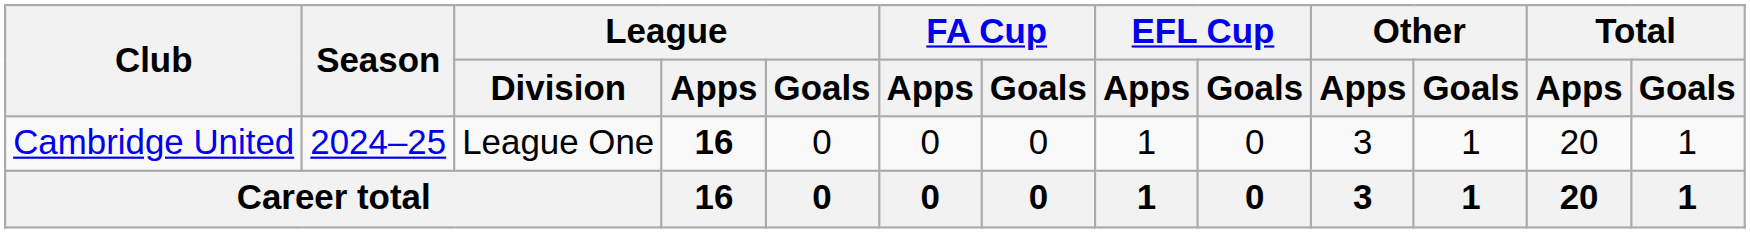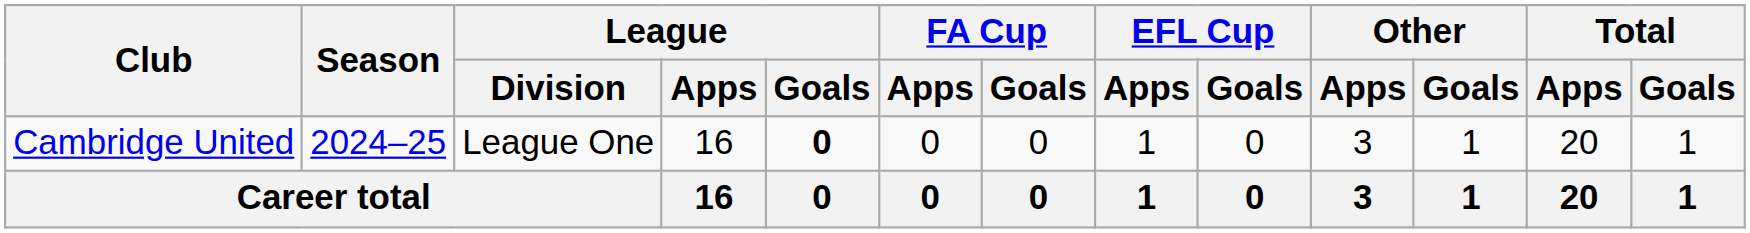Cambridge United | League / Apps: bold -> normal
Cambridge United | League / Goals: normal -> bold
